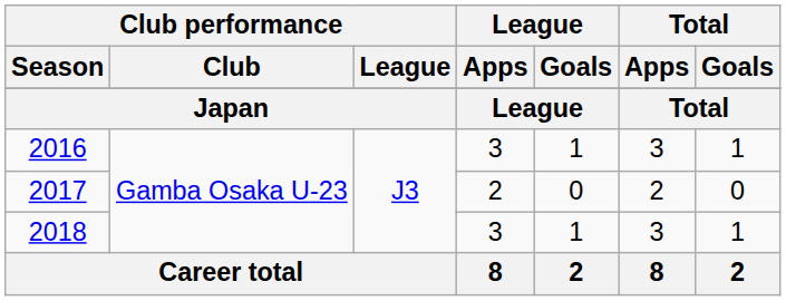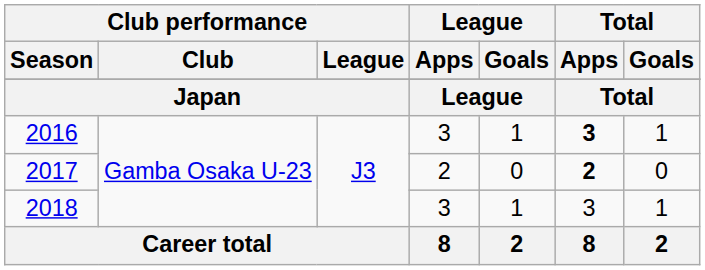2016 | Total / Apps: normal -> bold
2017 | Total / Apps: normal -> bold
